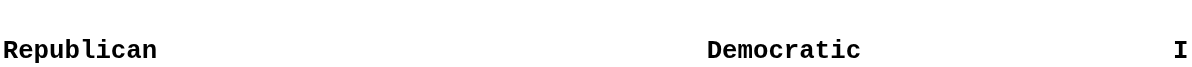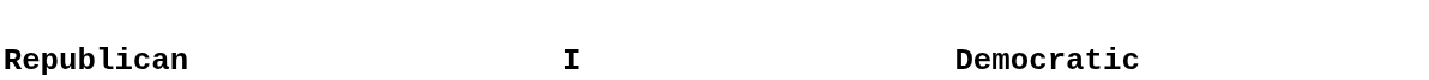columns swapped: 1 <-> 205
